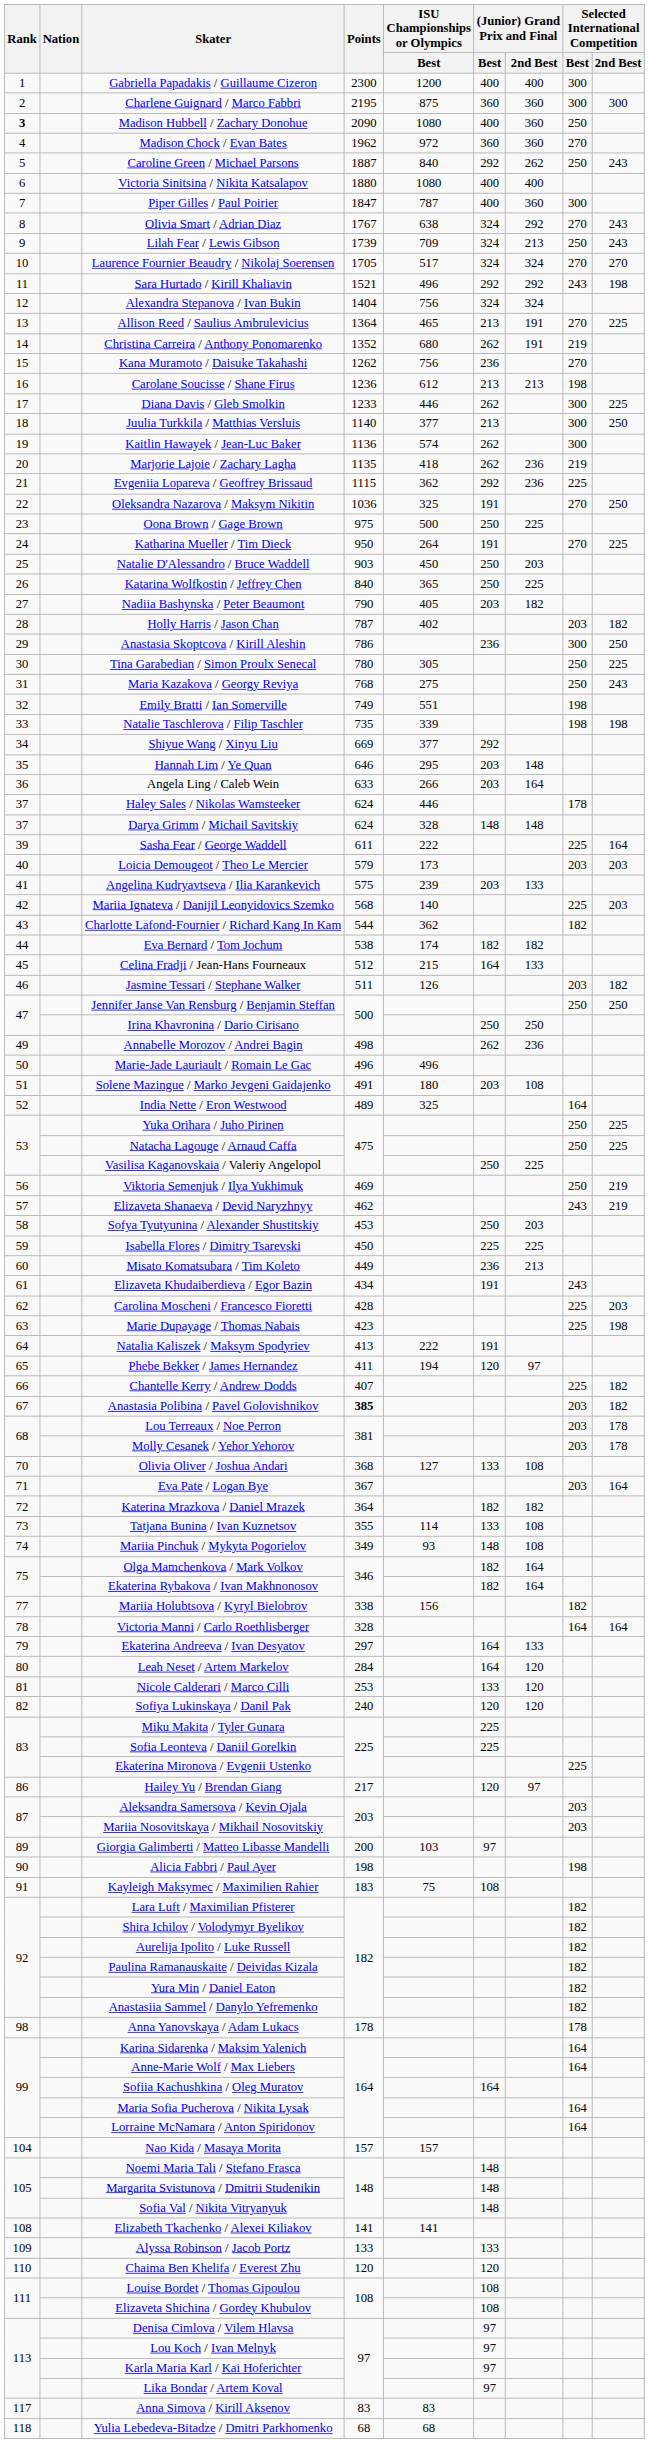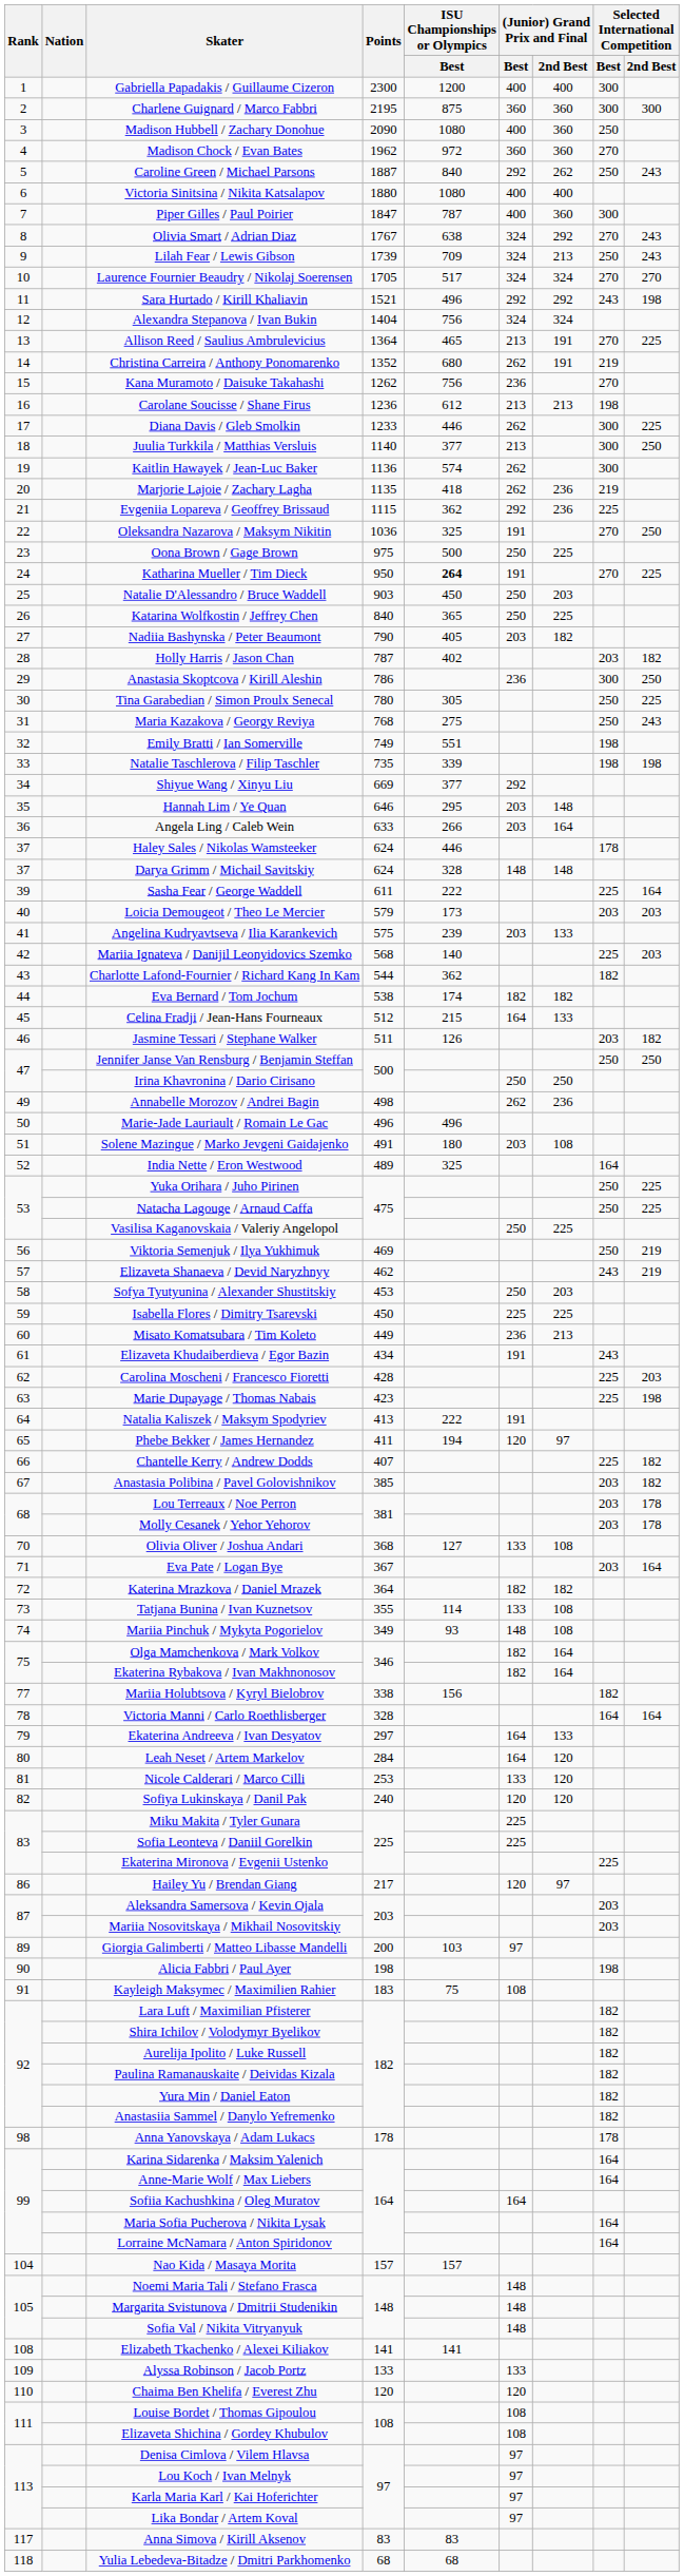Madison Hubbell / Zachary Donohue | Rank: bold -> normal
Katharina Mueller / Tim Dieck | ISU Championships or Olympics / Best: normal -> bold
Anastasia Polibina / Pavel Golovishnikov | Points: bold -> normal
